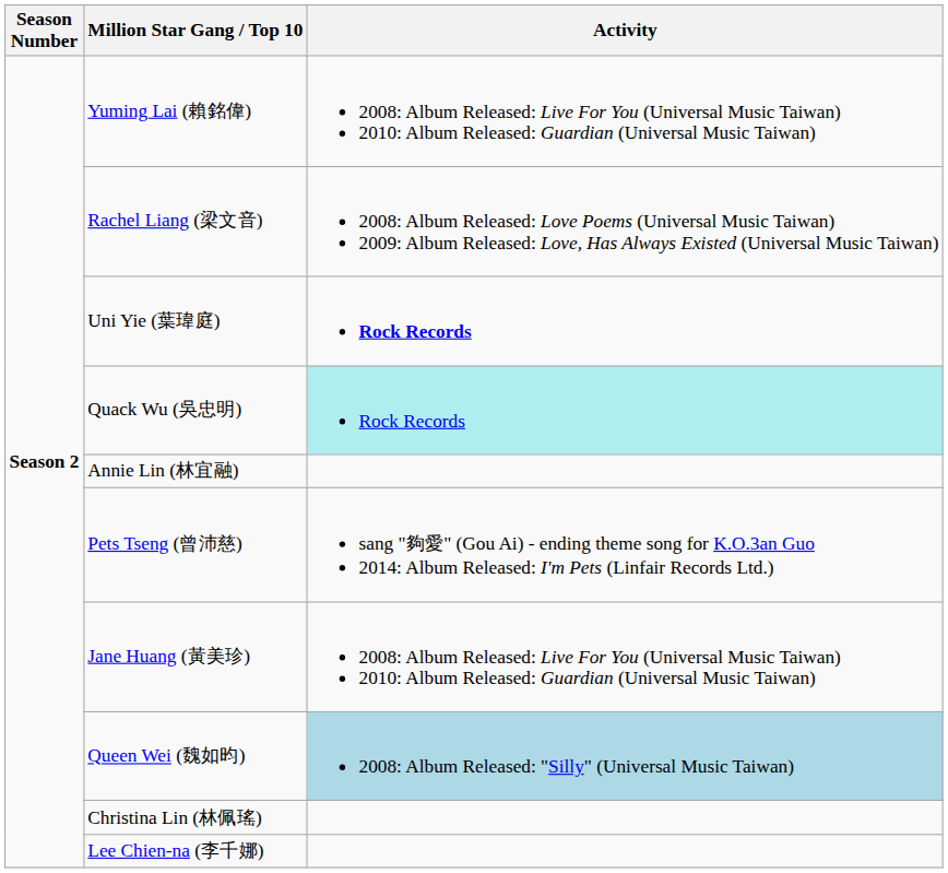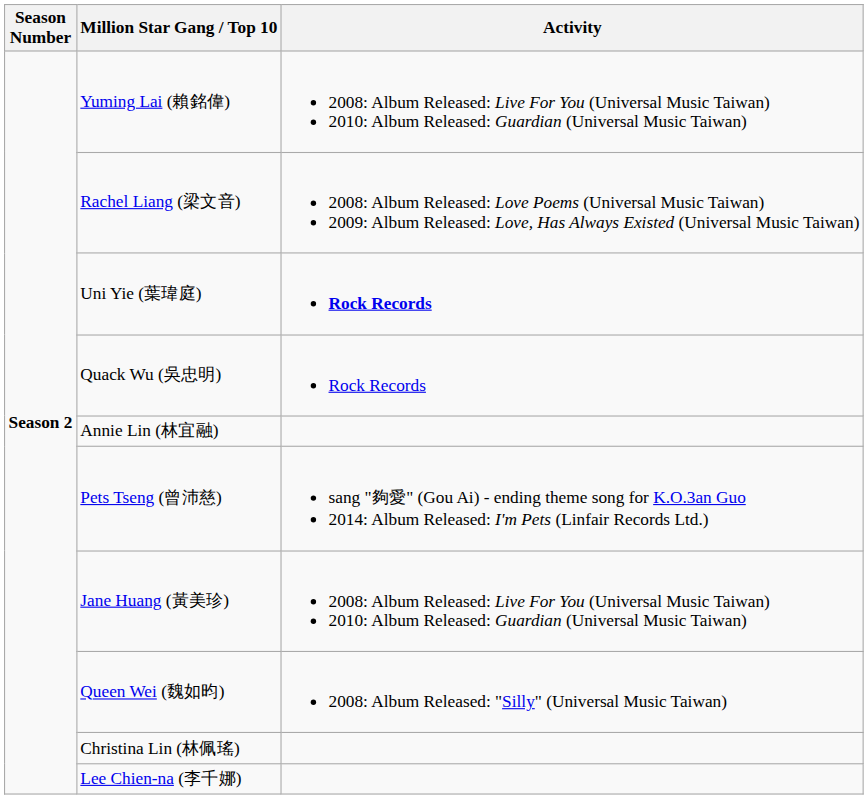Quack Wu (吳忠明) | Activity: paleturquoise background -> no background
Queen Wei (魏如昀) | Activity: lightblue background -> no background
